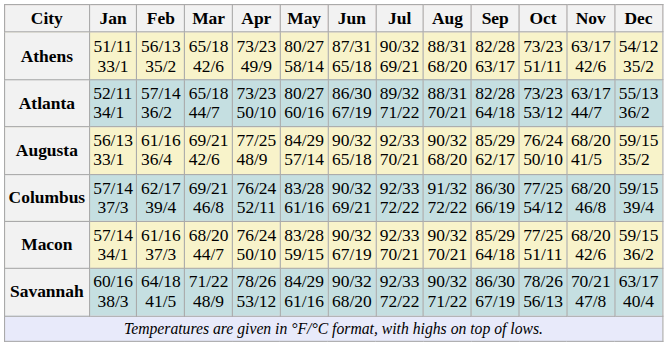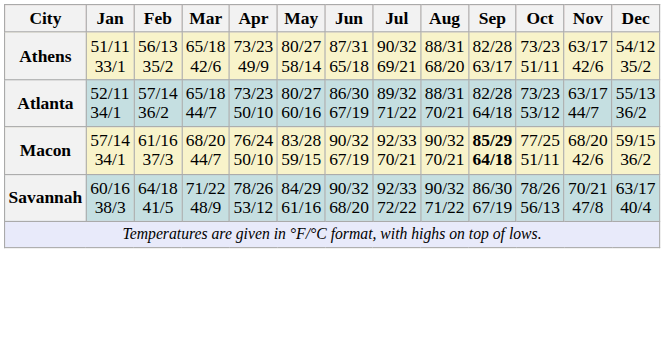- row: Augusta | 56/13 33/1 | 61/16 36/4 | 69/21 42/6 | 77/25 48/9 | 84/29 57/14 | 90/32 65/18 | 92/33 70/21 | 90/32 68/20 | 85/29 62/17 | 76/24 50/10 | 68/20 41/5 | 59/15 35/2
- row: Columbus | 57/14 37/3 | 62/17 39/4 | 69/21 46/8 | 76/24 52/11 | 83/28 61/16 | 90/32 69/21 | 92/33 72/22 | 91/32 72/22 | 86/30 66/19 | 77/25 54/12 | 68/20 46/8 | 59/15 39/4
Macon | Sep: normal -> bold
